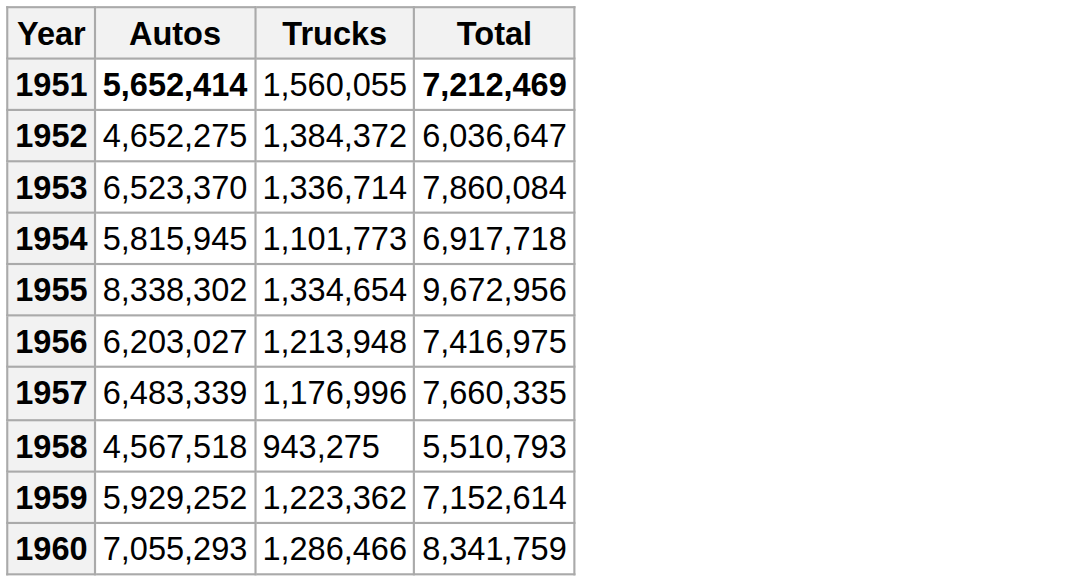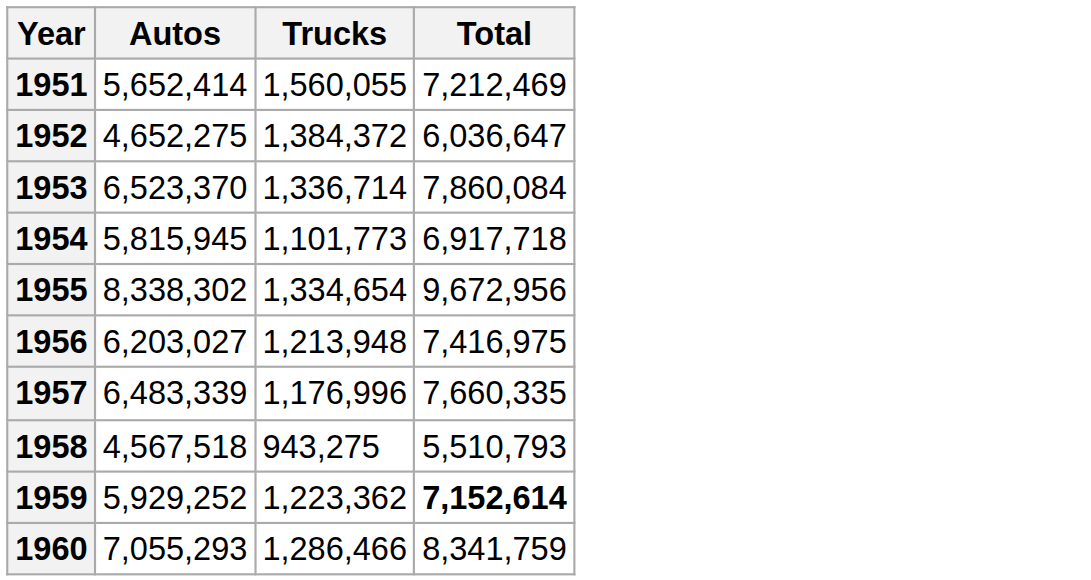1951 | Autos: bold -> normal
1951 | Total: bold -> normal
1959 | Total: normal -> bold
